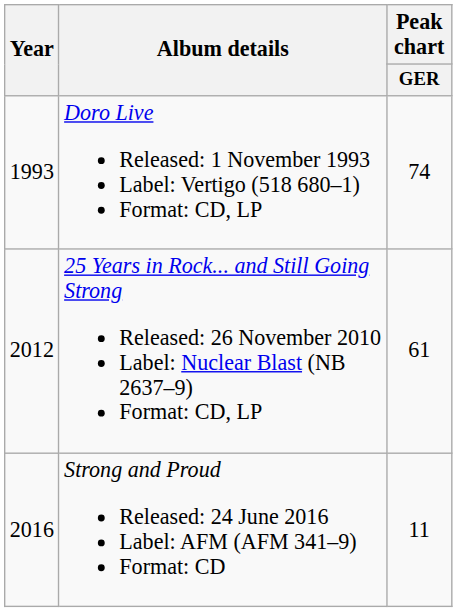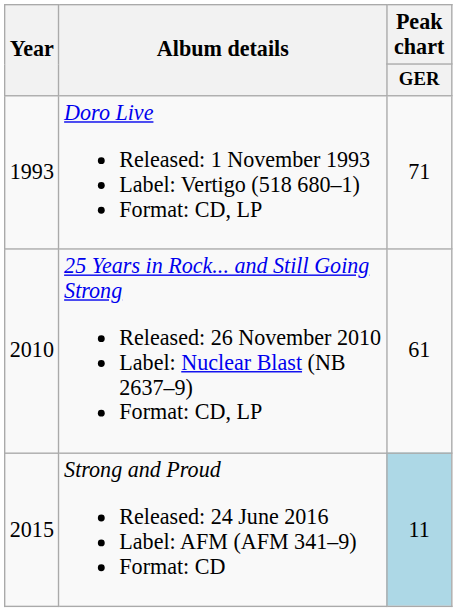row 3 | Peak chart / GER: 74 -> 71
row 4 | Year: 2012 -> 2010
row 5 | Year: 2016 -> 2015
row 5 | Peak chart / GER: no background -> lightblue background
